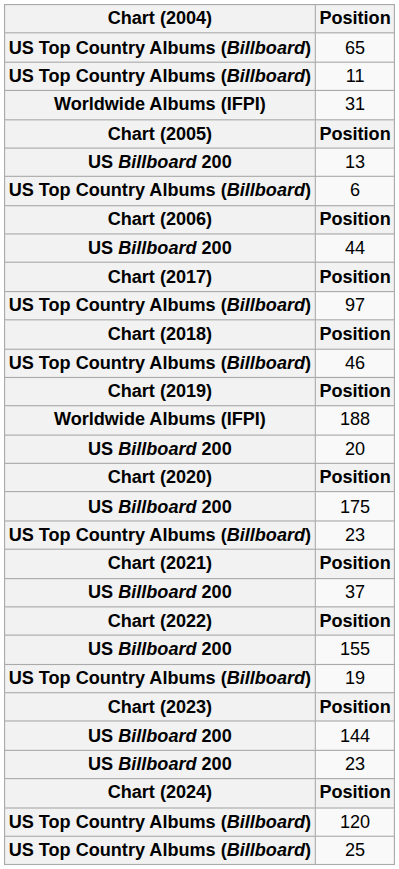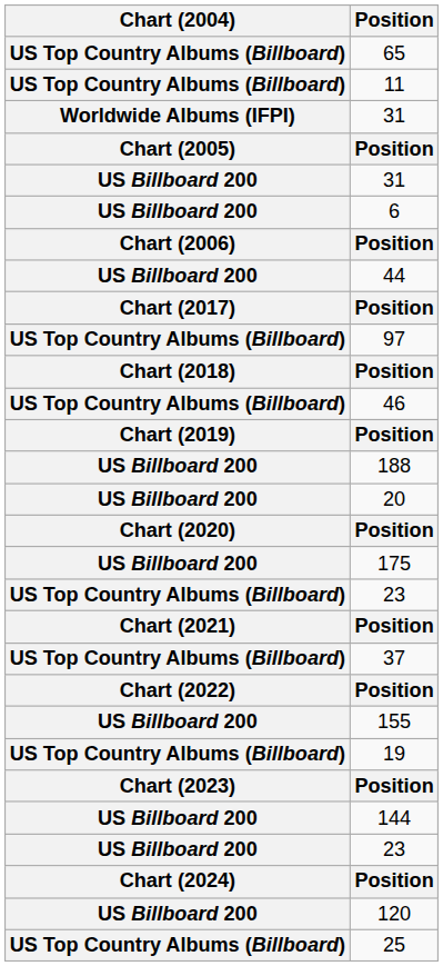row 6 | Position: 13 -> 31
row 7 | Chart (2004): US Top Country Albums (Billboard) -> US Billboard 200
row 15 | Chart (2004): Worldwide Albums (IFPI) -> US Billboard 200
row 21 | Chart (2004): US Billboard 200 -> US Top Country Albums (Billboard)
row 29 | Chart (2004): US Top Country Albums (Billboard) -> US Billboard 200
